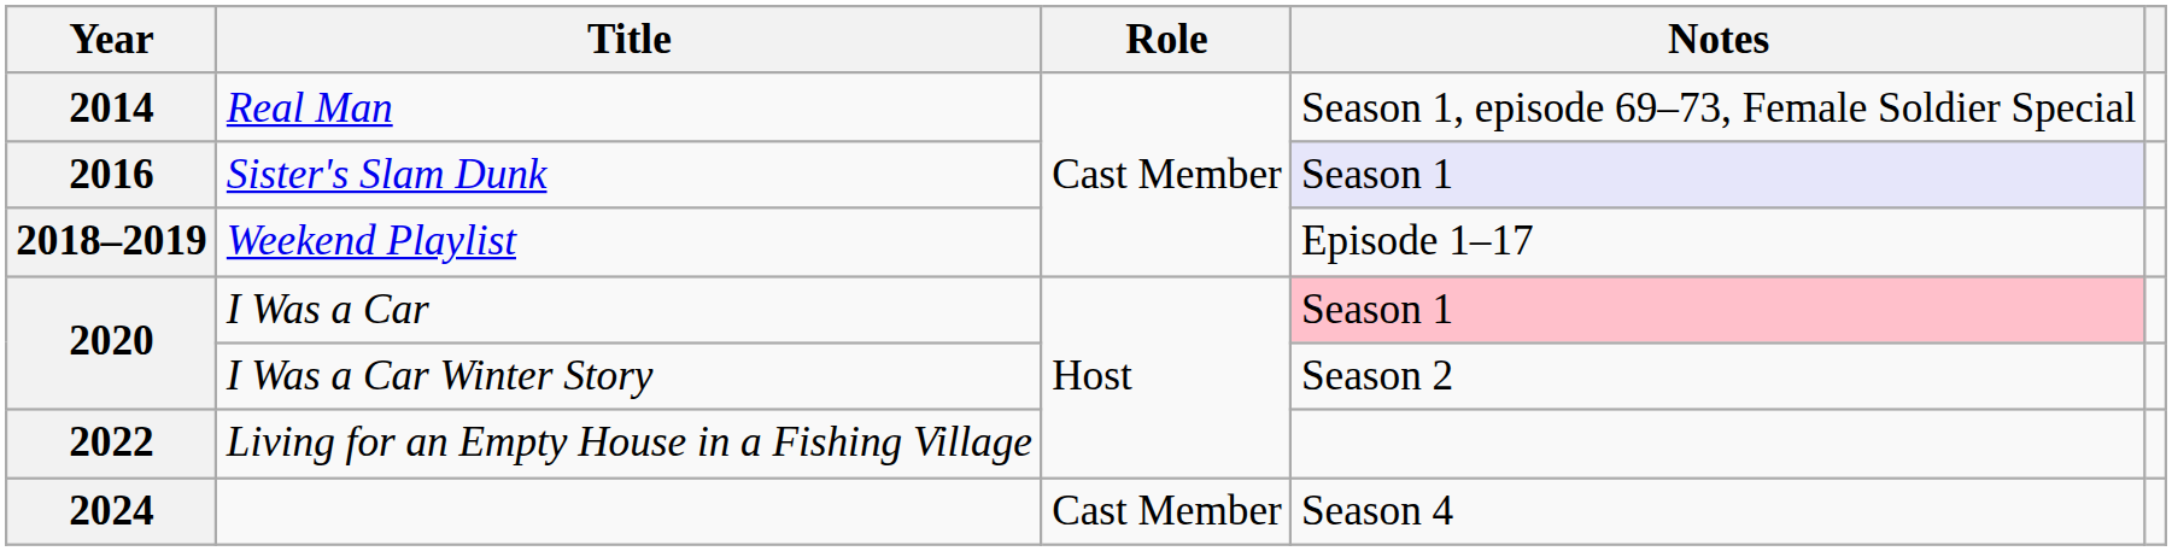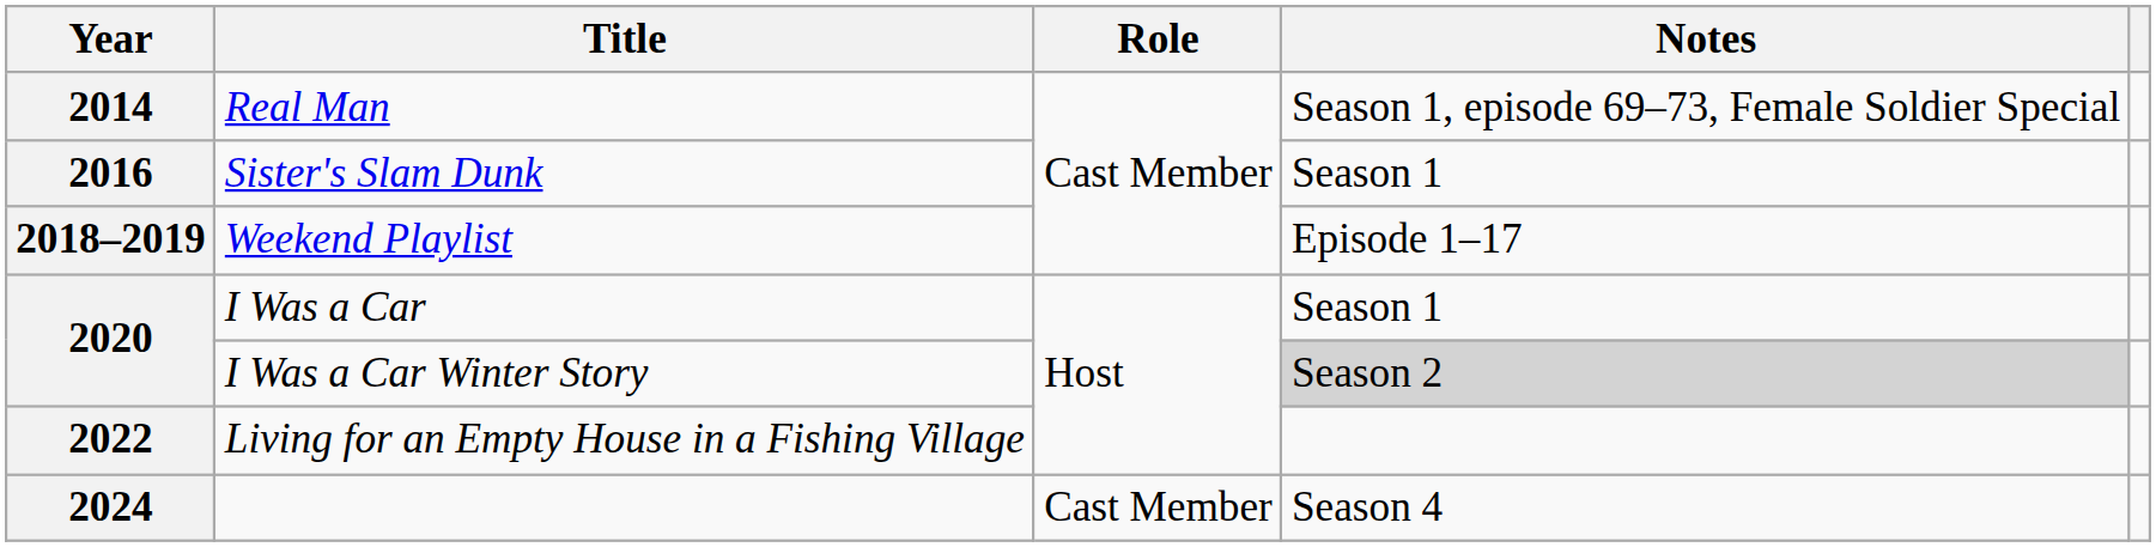Sister's Slam Dunk | Notes: lavender background -> no background
I Was a Car | Notes: pink background -> no background
I Was a Car Winter Story | Notes: no background -> lightgrey background
